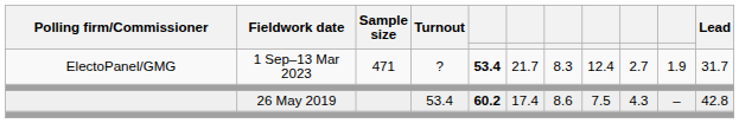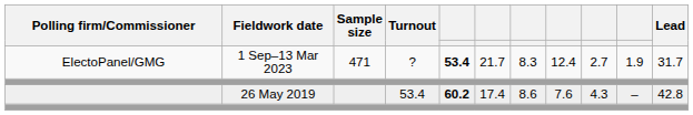26 May 2019 | column 8: 7.5 -> 7.6
